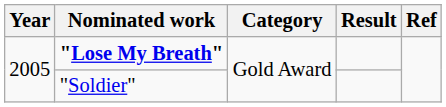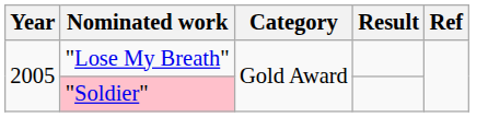"Lose My Breath" | Nominated work: bold -> normal
"Soldier" | Nominated work: no background -> pink background
